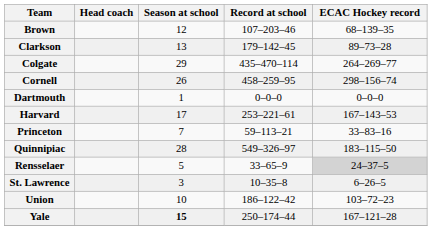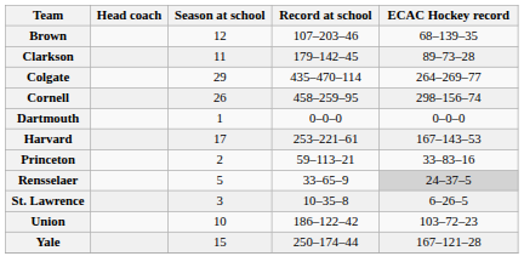Clarkson | Season at school: 13 -> 11
Princeton | Season at school: 7 -> 2
- row: Quinnipiac | 28 | 549–326–97 | 183–115–50
Yale | Season at school: bold -> normal
